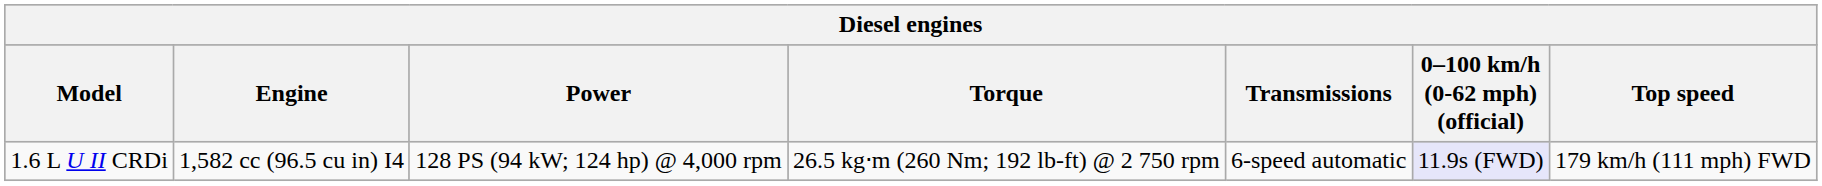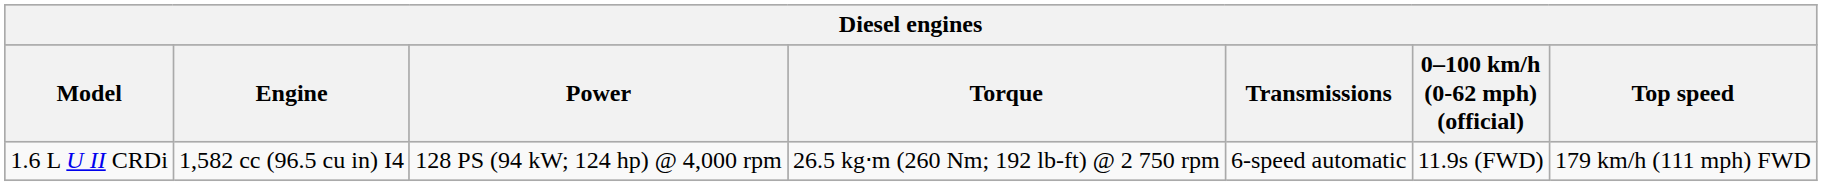1.6 L U II CRDi | 0–100 km/h (0-62 mph) (official): lavender background -> no background
